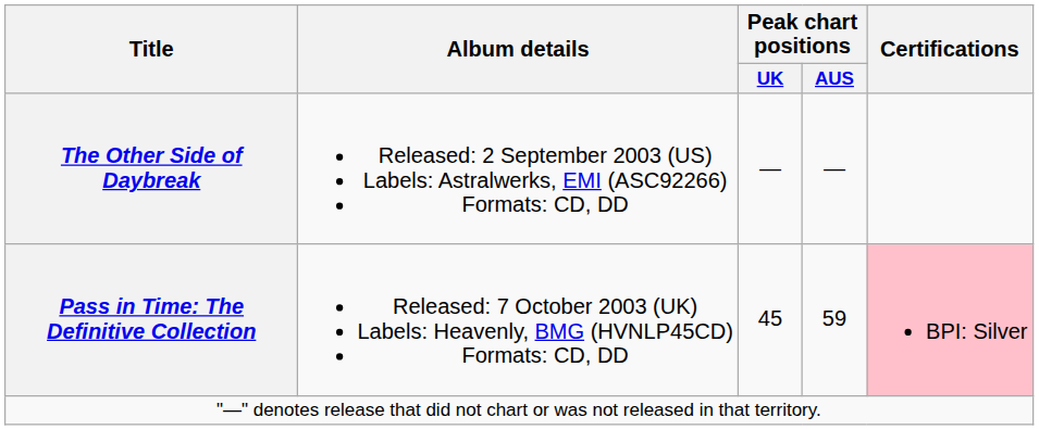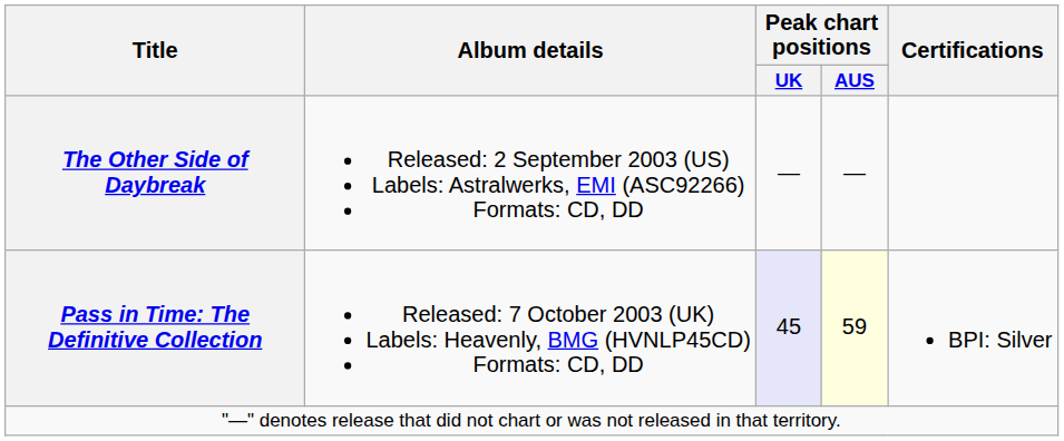Pass in Time: The Definitive Collection | Peak chart positions / UK: no background -> lavender background
Pass in Time: The Definitive Collection | Peak chart positions / AUS: no background -> lightyellow background
Pass in Time: The Definitive Collection | Certifications: pink background -> no background
